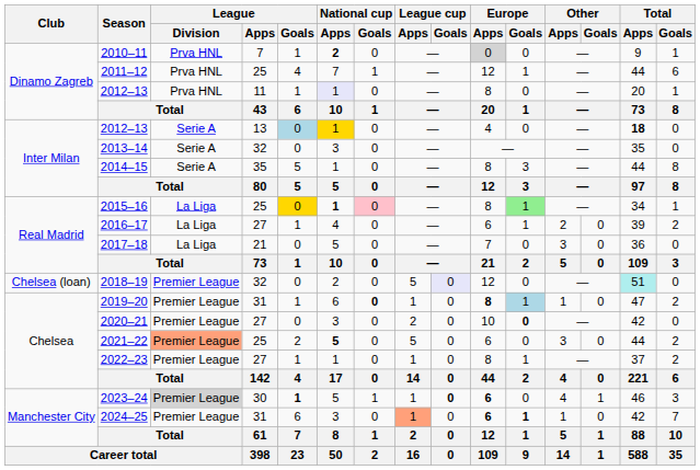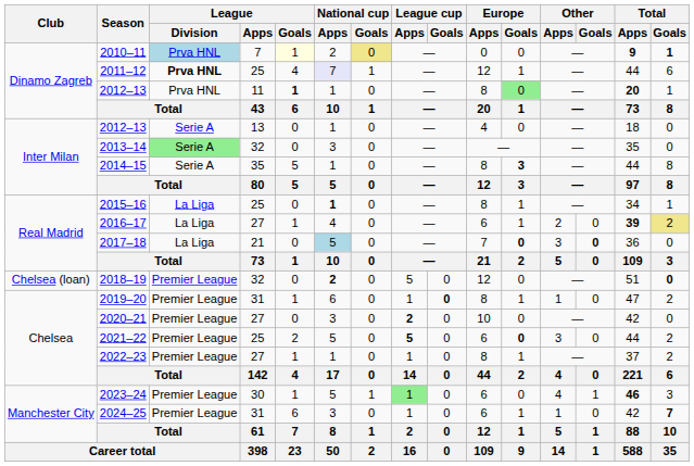2010–11 | League / Division: no background -> lightblue background
2010–11 | League / Goals: no background -> lightyellow background
2010–11 | National cup / Apps: bold -> normal
2010–11 | National cup / Goals: no background -> khaki background
2010–11 | Europe / Apps: lightgrey background -> no background
2010–11 | Total / Apps: normal -> bold
2010–11 | Total / Goals: normal -> bold
2011–12 | League / Division: normal -> bold
2011–12 | National cup / Apps: no background -> lavender background
2012–13 / 11 | League / Goals: normal -> bold
2012–13 / 11 | National cup / Apps: lavender background -> no background
2012–13 / 11 | Europe / Goals: no background -> lightgreen background
2012–13 / 11 | Total / Apps: normal -> bold
2012–13 / 13 | League / Goals: lightblue background -> no background
2012–13 / 13 | National cup / Apps: gold background -> no background
2012–13 / 13 | Total / Apps: bold -> normal
2013–14 | League / Division: no background -> lightgreen background
2014–15 | Europe / Goals: normal -> bold
2015–16 | League / Goals: gold background -> no background
2015–16 | National cup / Goals: pink background -> no background
2015–16 | Europe / Goals: lightgreen background -> no background
2016–17 | Total / Apps: normal -> bold
2016–17 | Total / Goals: no background -> khaki background
2017–18 | National cup / Apps: no background -> lightblue background
2017–18 | Europe / Goals: normal -> bold
2017–18 | Other / Goals: normal -> bold
2018–19 | National cup / Apps: normal -> bold
2018–19 | League cup / Goals: lavender background -> no background
2018–19 | Total / Apps: paleturquoise background -> no background
2018–19 | Total / Goals: normal -> bold
2019–20 | National cup / Goals: bold -> normal
2019–20 | League cup / Goals: normal -> bold
2019–20 | Europe / Apps: bold -> normal
2019–20 | Europe / Goals: lightblue background -> no background
2020–21 | League cup / Apps: normal -> bold
2020–21 | Europe / Goals: bold -> normal
2021–22 | League / Division: lightsalmon background -> no background
2021–22 | National cup / Apps: bold -> normal
2021–22 | League cup / Apps: normal -> bold
2021–22 | Europe / Goals: normal -> bold
2023–24 | League / Division: lightgrey background -> no background
2023–24 | League / Goals: bold -> normal
2023–24 | League cup / Apps: no background -> lightgreen background
2023–24 | League cup / Goals: bold -> normal
2023–24 | Europe / Apps: bold -> normal
2023–24 | Total / Apps: normal -> bold
2024–25 | League cup / Apps: lightsalmon background -> no background
2024–25 | Europe / Apps: bold -> normal
2024–25 | Europe / Goals: bold -> normal
2024–25 | Total / Goals: normal -> bold
